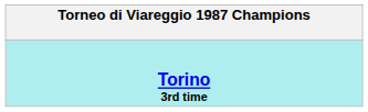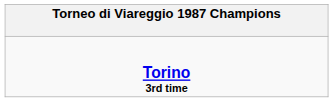row 2 | column 1: paleturquoise background -> no background
